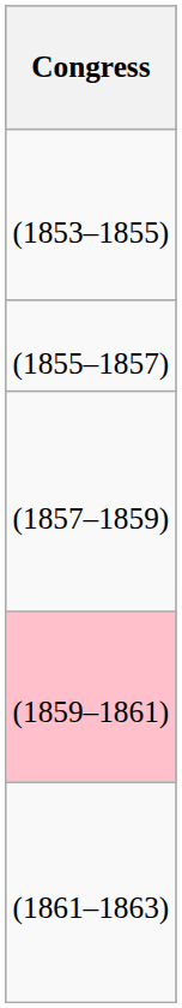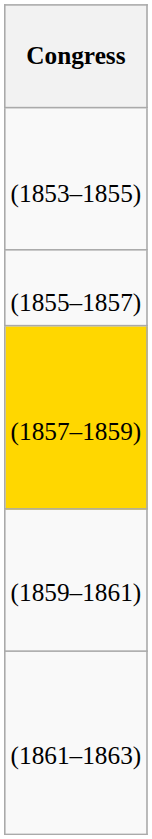row 4 | column 1: no background -> gold background
row 5 | column 1: pink background -> no background
